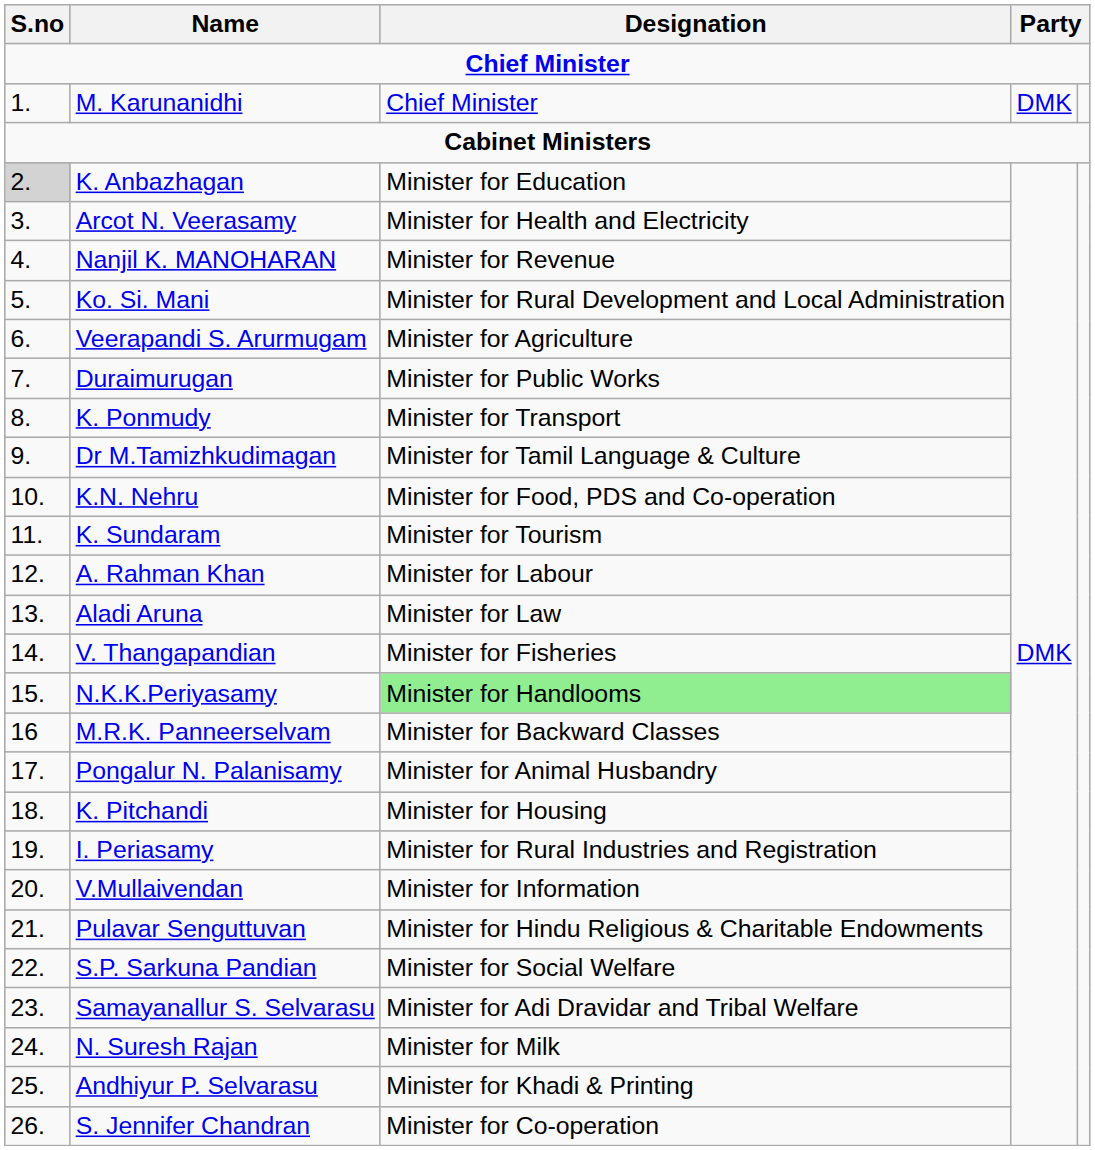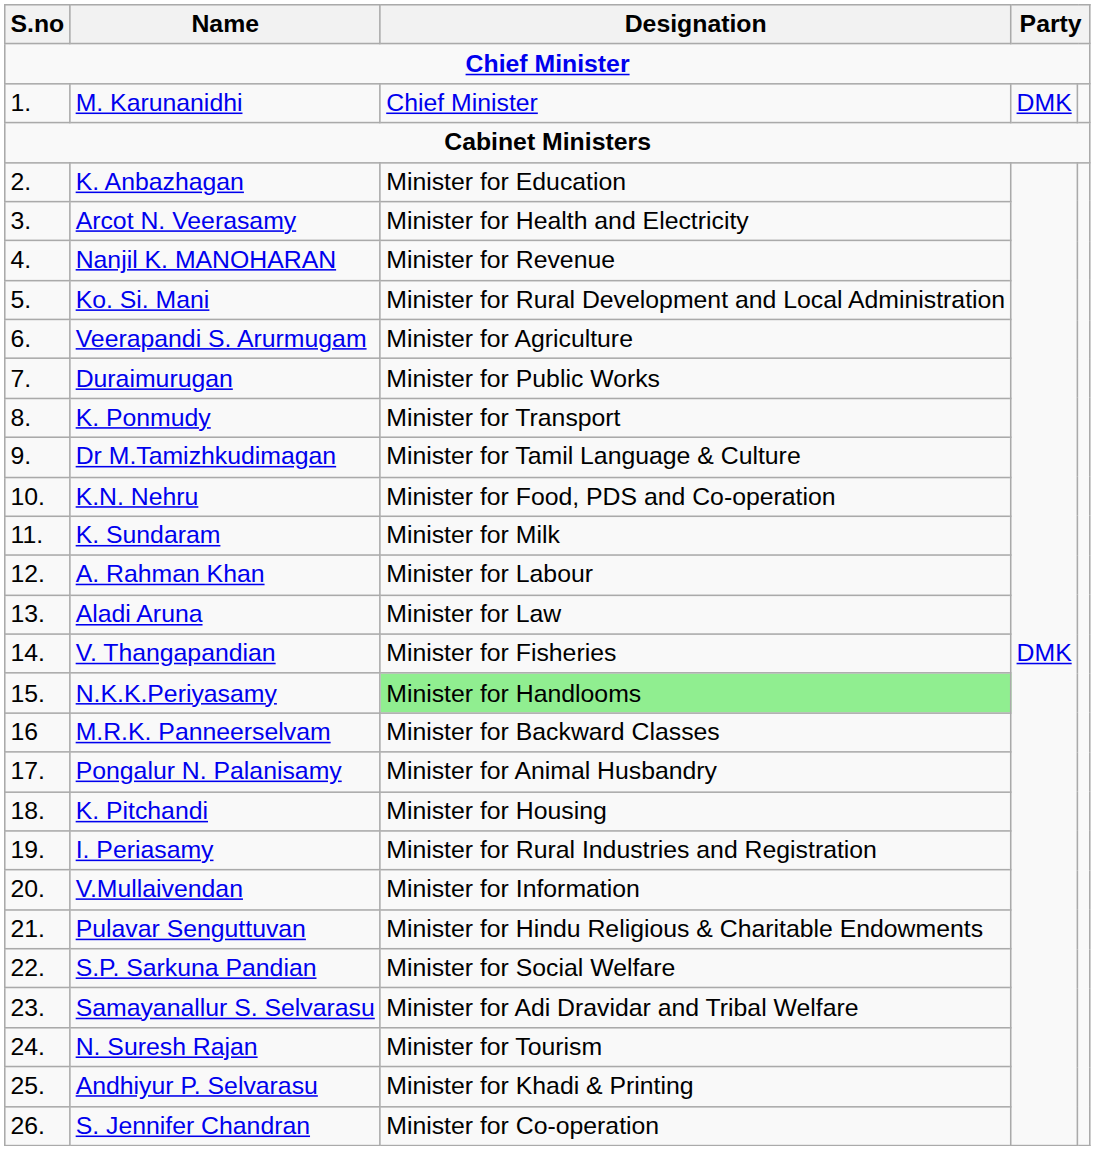K. Anbazhagan | S.no: lightgrey background -> no background
K. Sundaram | Designation: Minister for Tourism -> Minister for Milk
N. Suresh Rajan | Designation: Minister for Milk -> Minister for Tourism
